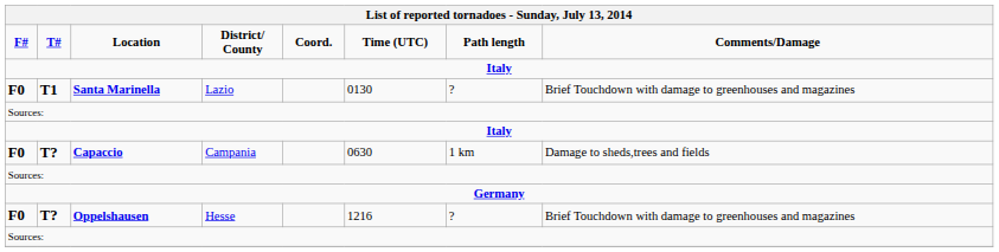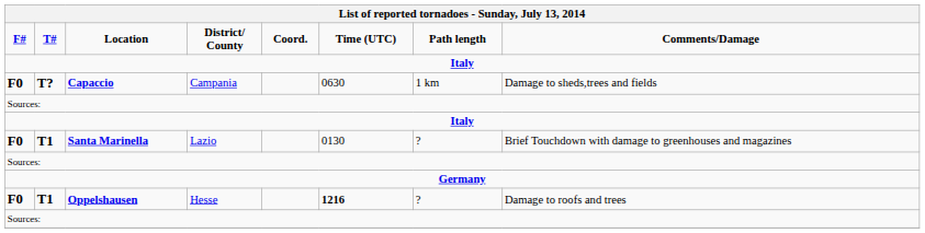rows swapped: Santa Marinella <-> Capaccio
Oppelshausen | T#: T? -> T1
Oppelshausen | Time (UTC): normal -> bold
Oppelshausen | Comments/Damage: Brief Touchdown with damage to greenhouses and magazines -> Damage to roofs and trees
